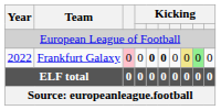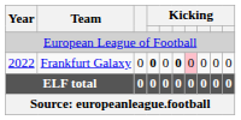2022 | column 3: pink background -> no background
2022 | column 4: normal -> bold
2022 | column 5: bold -> normal
2022 | column 7: no background -> pink background
2022 | column 8: khaki background -> no background
2022 | column 9: lightgreen background -> no background
